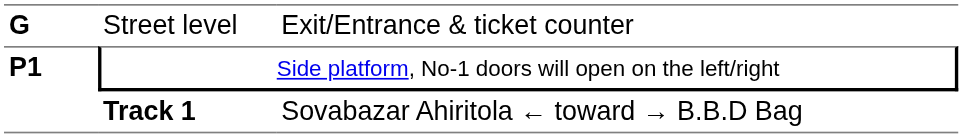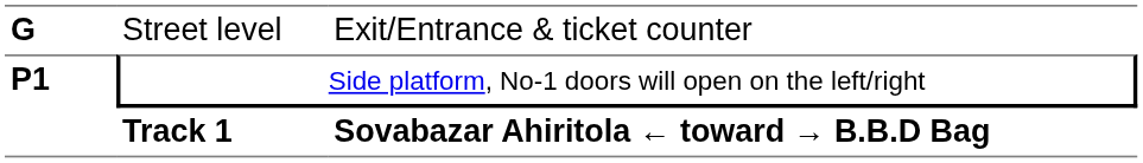Track 1 | column 3: normal -> bold
